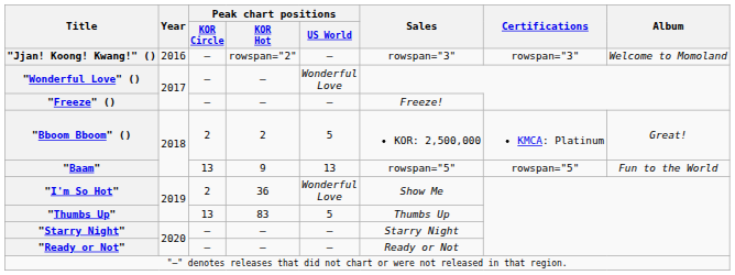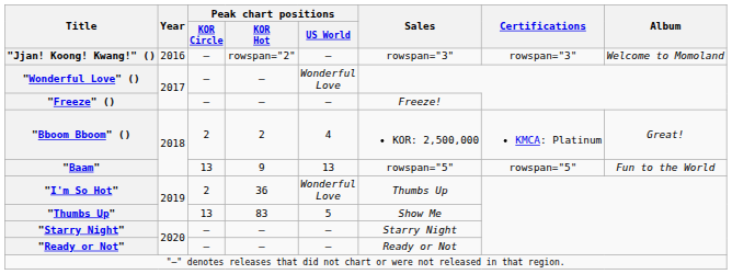"Bboom Bboom" () | Peak chart positions / US World: 5 -> 4
"I'm So Hot" | Sales: Show Me -> Thumbs Up
"Thumbs Up" | Sales: Thumbs Up -> Show Me
